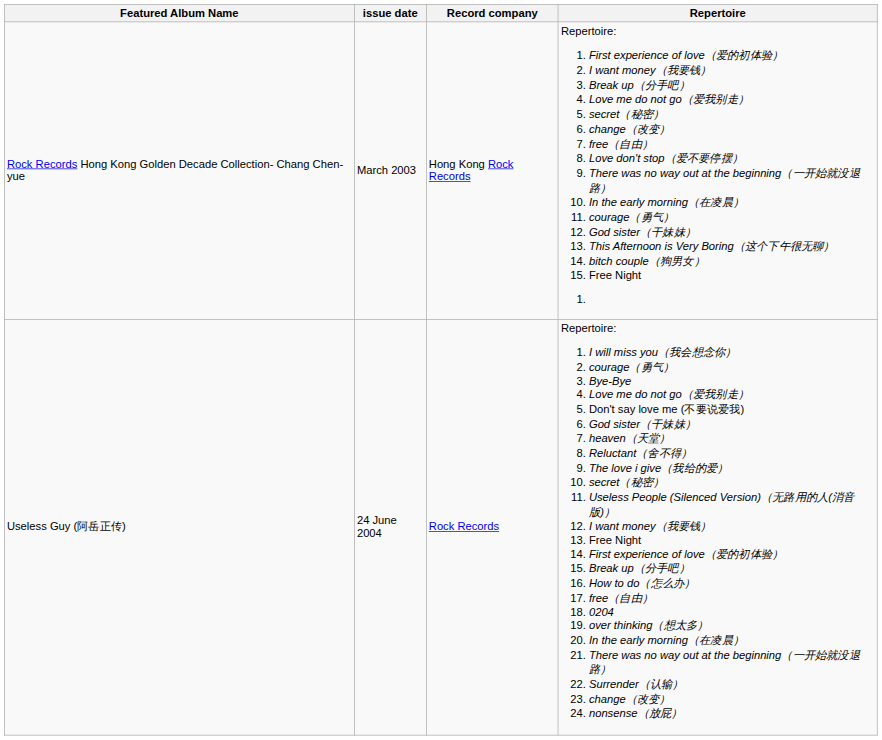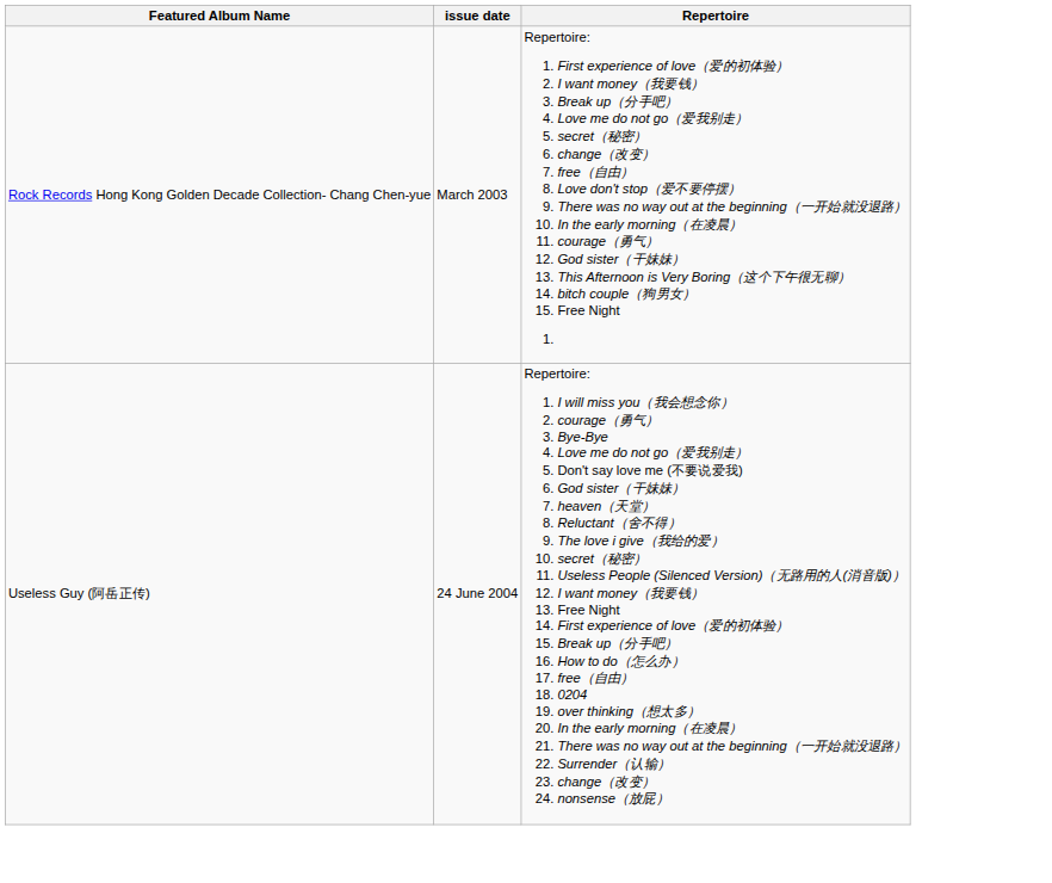- column: Record company | Hong Kong Rock Records | Rock Records
